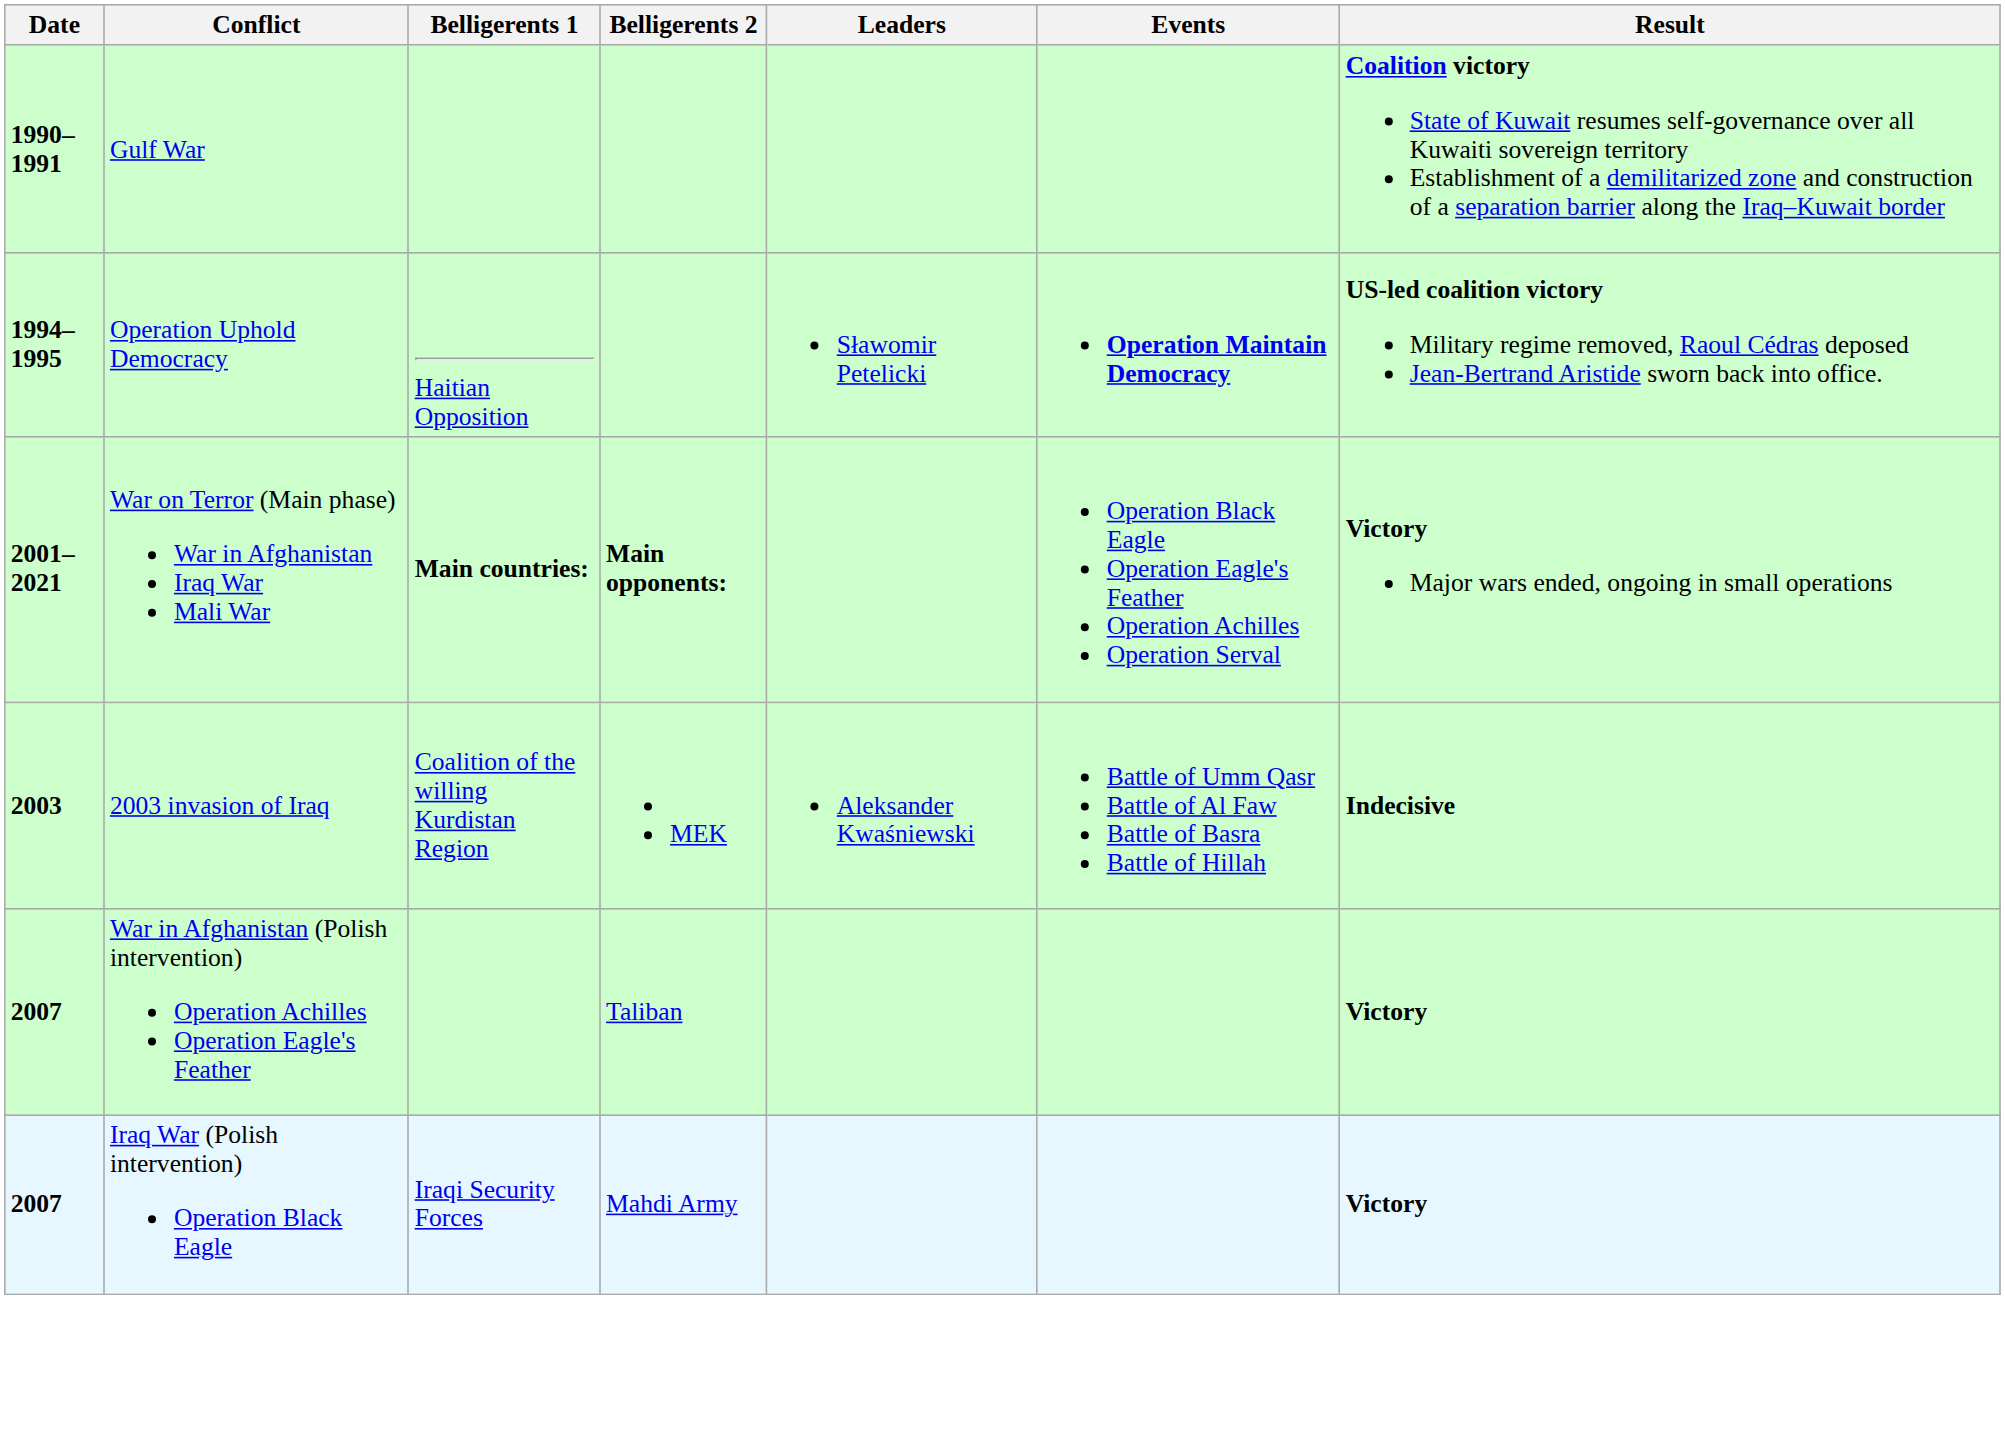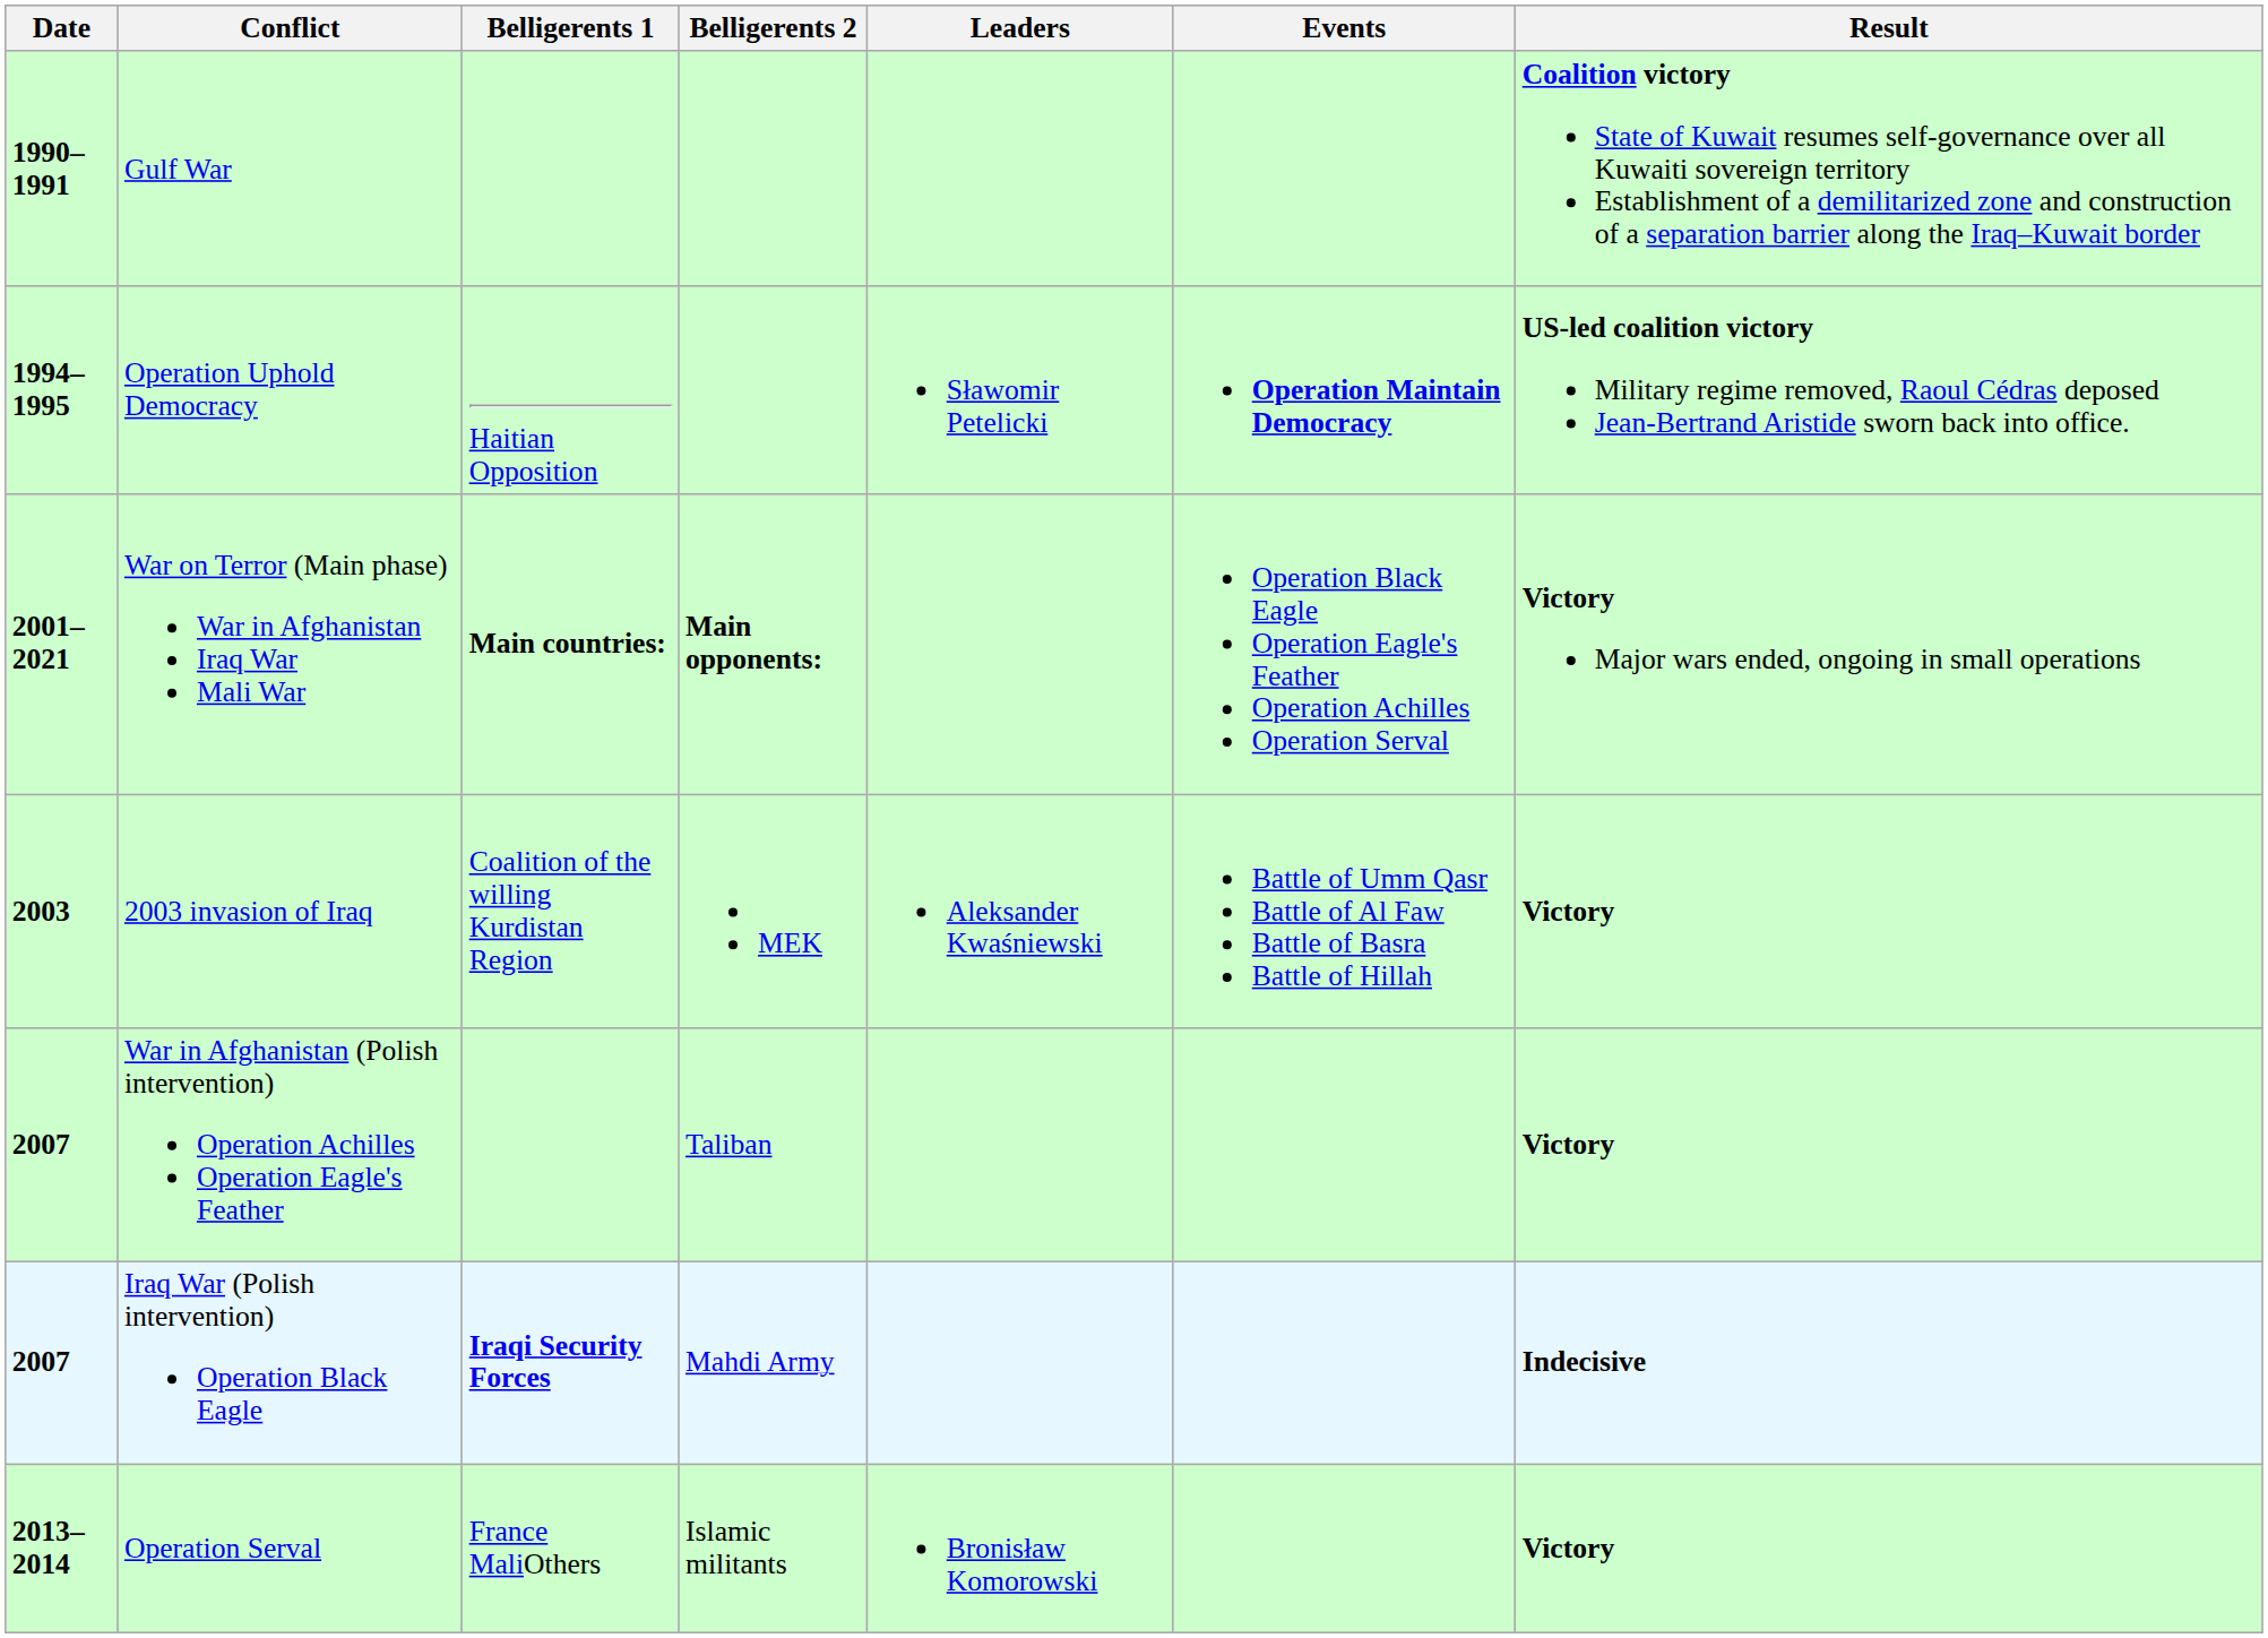2003 invasion of Iraq | Result: Indecisive -> Victory
Iraq War (Polish intervention) Operation Black Eagle | Belligerents 1: normal -> bold
Iraq War (Polish intervention) Operation Black Eagle | Result: Victory -> Indecisive
+ row: 2013–2014 | Operation Serval | France MaliOthers | Islamic militants | Bronisław Komorowski | Victory
